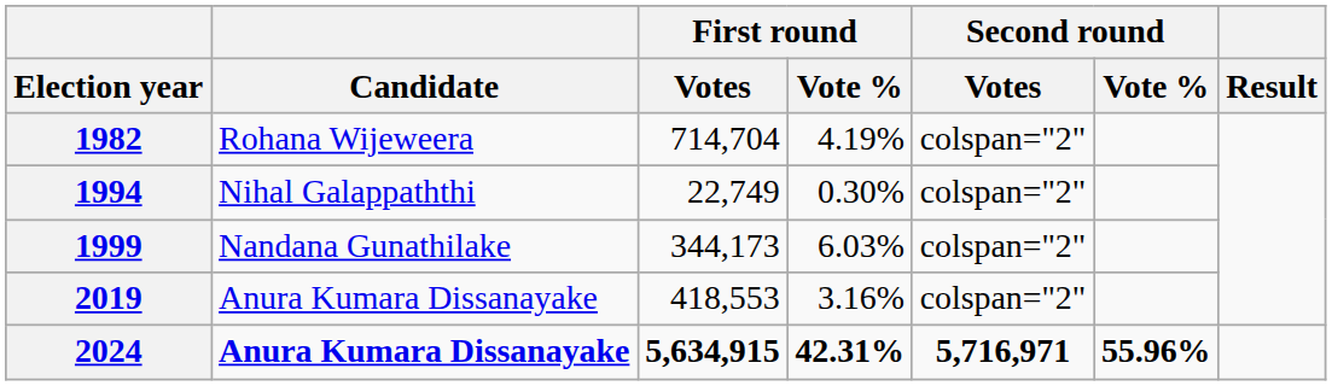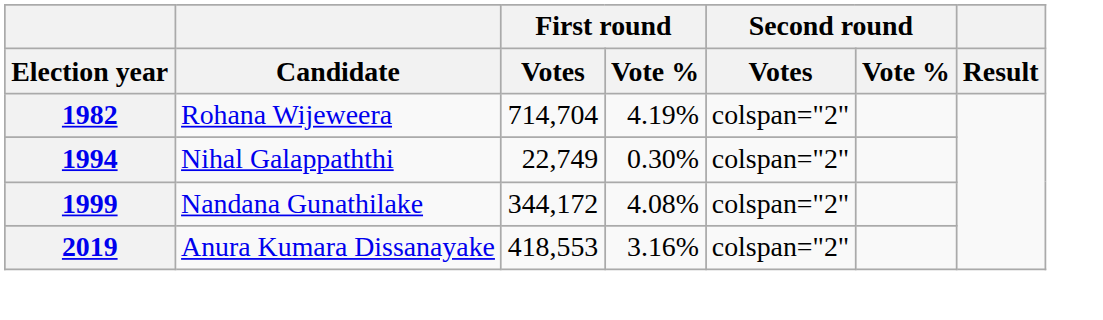1999 | First round / Votes: 344,173 -> 344,172
1999 | First round / Vote %: 6.03% -> 4.08%
- row: 2024 | Anura Kumara Dissanayake | 5,634,915 | 42.31% | 5,716,971 | 55.96%
